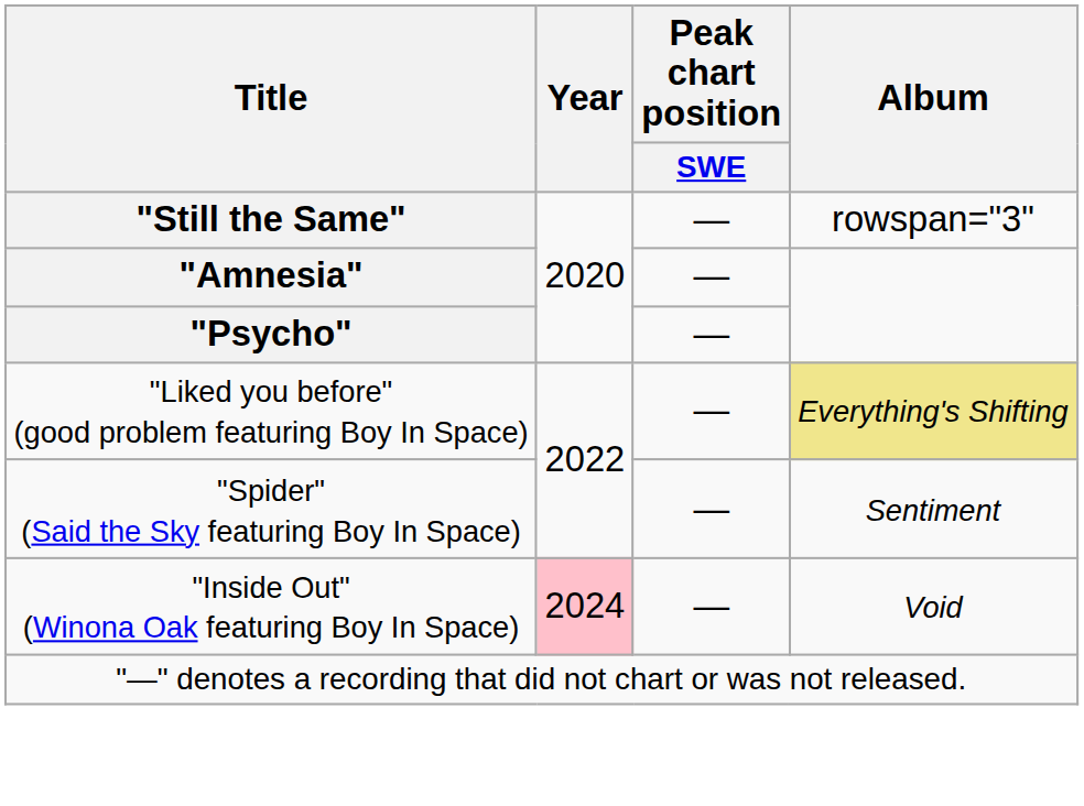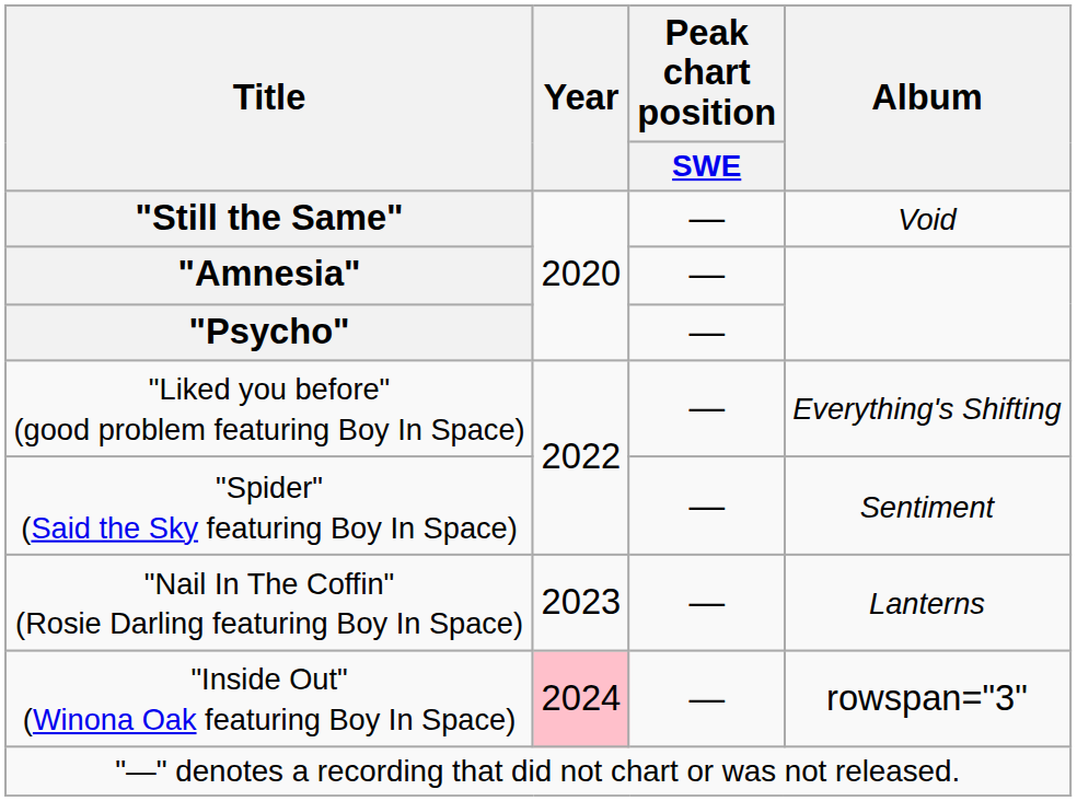"Still the Same" | Album: rowspan="3" -> Void
"Liked you before" (good problem featuring Boy In Space) | Album: khaki background -> no background
+ row: "Nail In The Coffin" (Rosie Darling featuring Boy In Space) | 2023 | — | Lanterns
"Inside Out" (Winona Oak featuring Boy In Space) | Album: Void -> rowspan="3"
